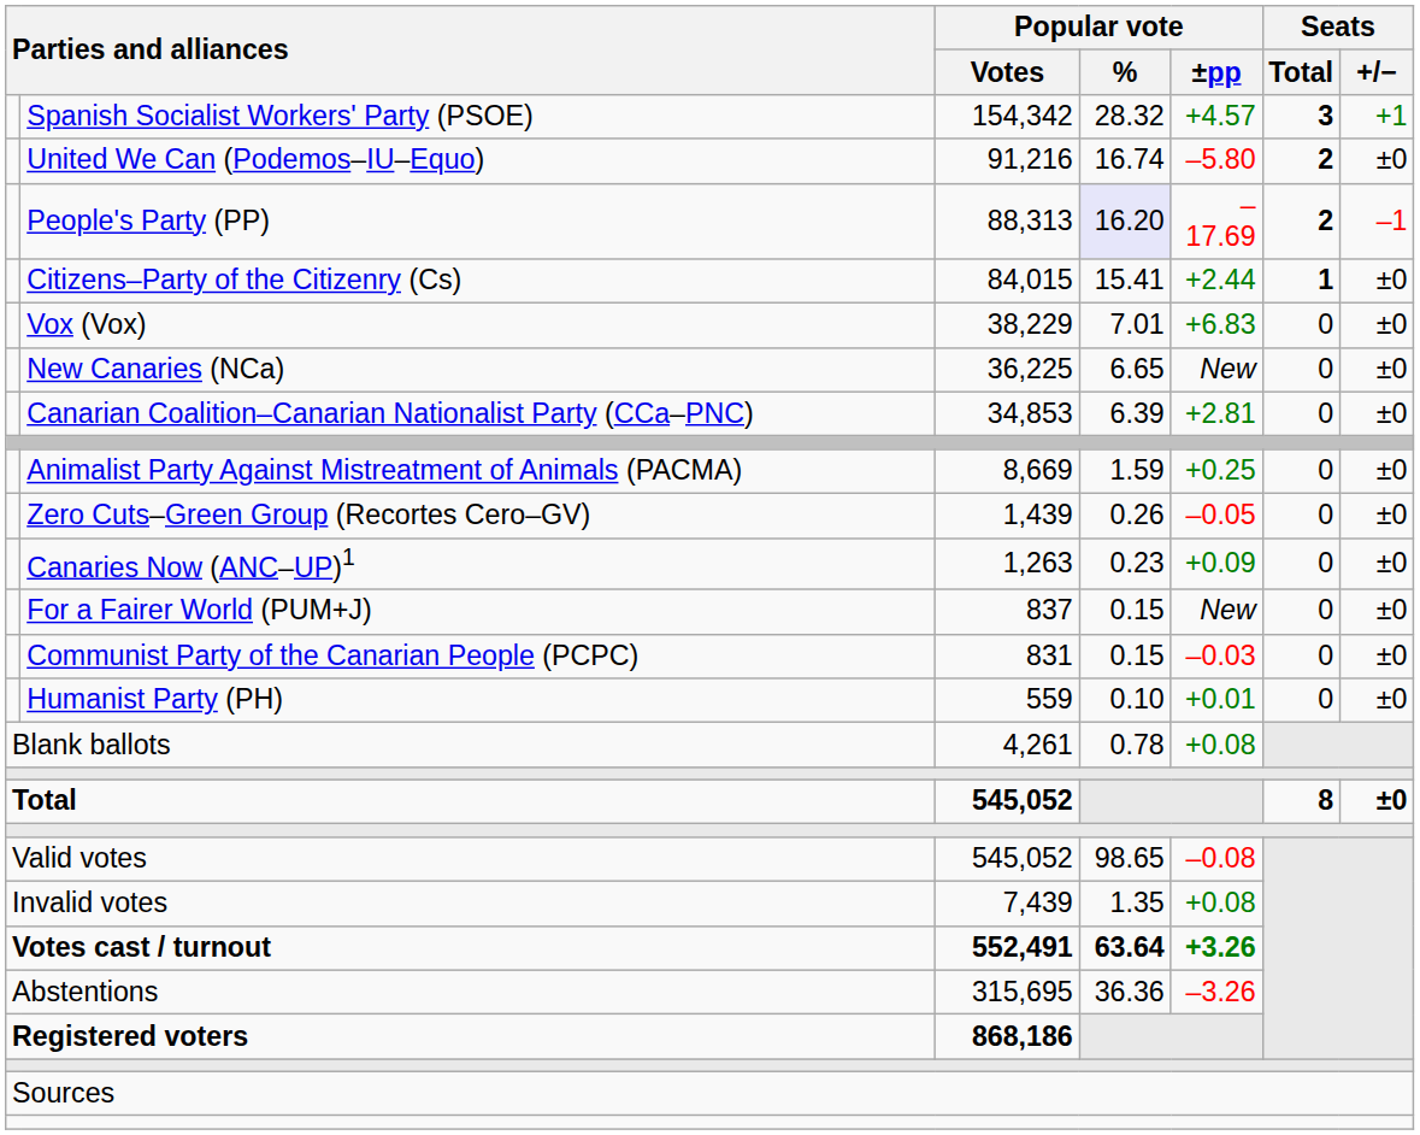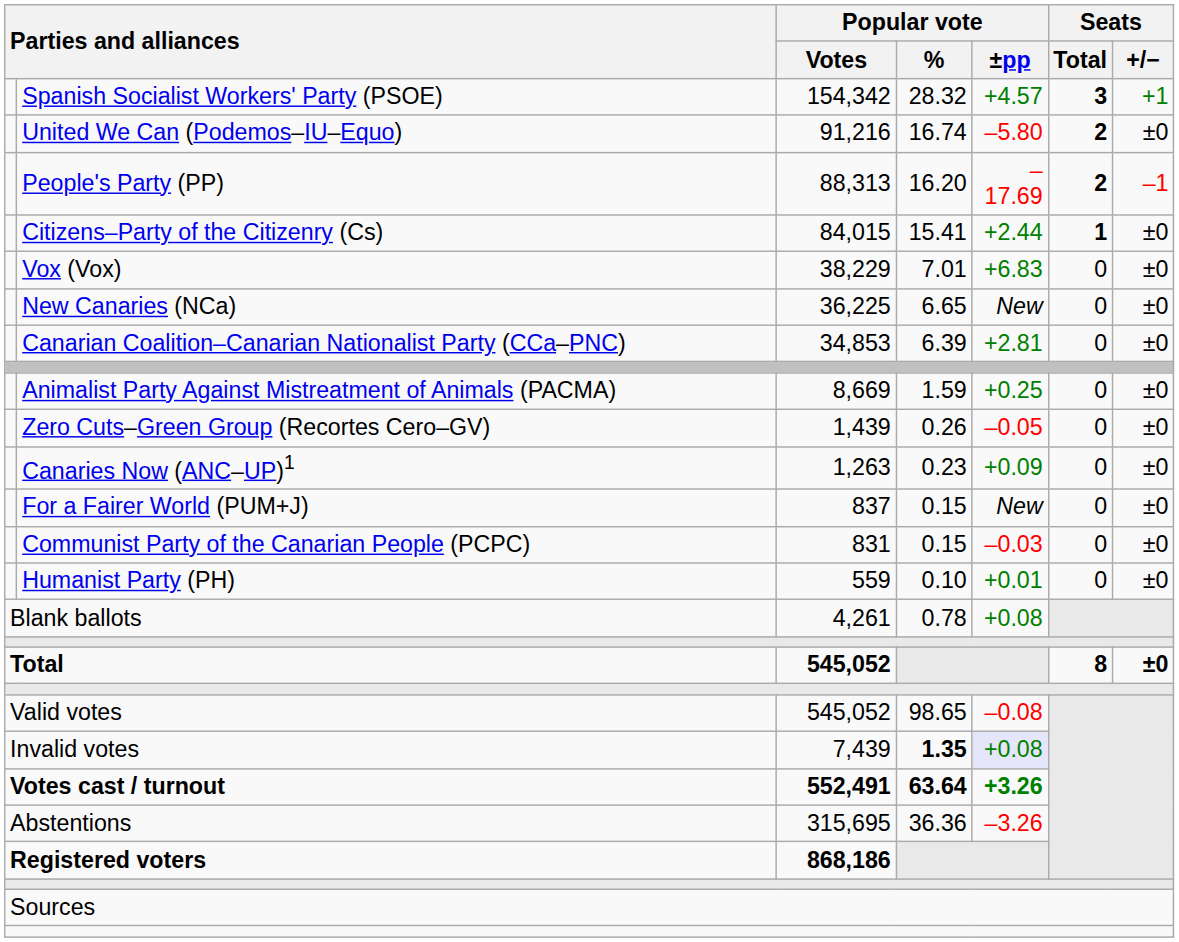People's Party (PP) | Popular vote / %: lavender background -> no background
Invalid votes | Popular vote / %: normal -> bold
Invalid votes | Popular vote / ±pp: no background -> lavender background
